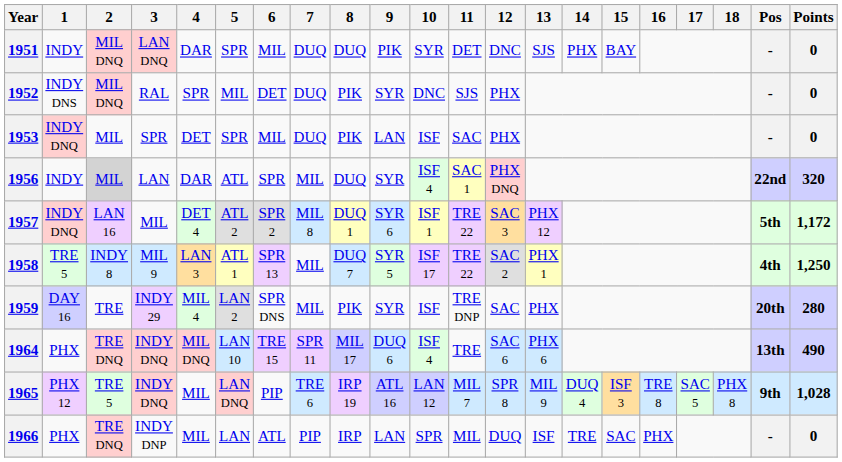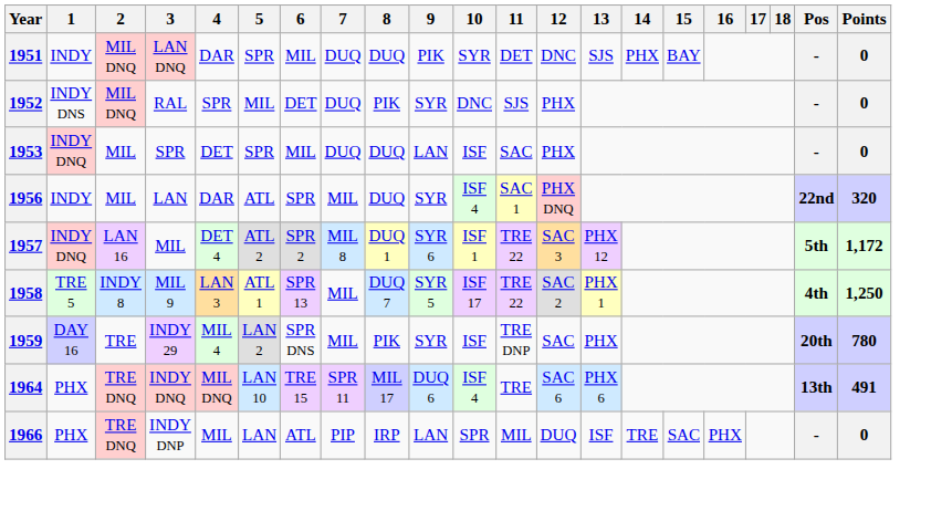1953 | 8: PIK -> DUQ
1956 | 2: lightgrey background -> no background
1959 | Points: 280 -> 780
1964 | Points: 490 -> 491
- row: 1965 | PHX 12 | TRE 5 | INDY DNQ | MIL | LAN DNQ | PIP | TRE 6 | IRP 19 | ATL 16 | LAN 12 | MIL 7 | SPR 8 | MIL 9 | DUQ 4 | ISF 3 | TRE 8 | SAC 5 | PHX 8 | 9th | 1,028
